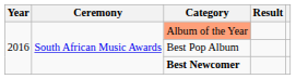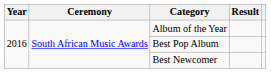Album of the Year | Category: lightsalmon background -> no background
Best Newcomer | Category: bold -> normal
